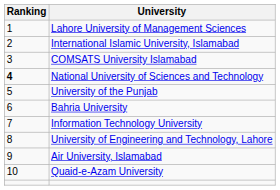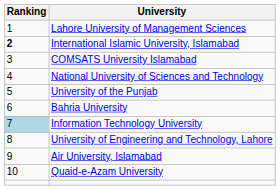International Islamic University, Islamabad | Ranking: normal -> bold
National University of Sciences and Technology | Ranking: bold -> normal
Information Technology University | Ranking: no background -> lightblue background
